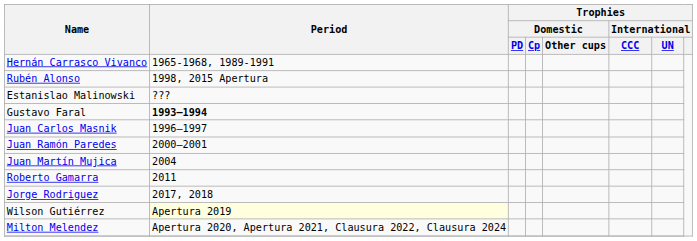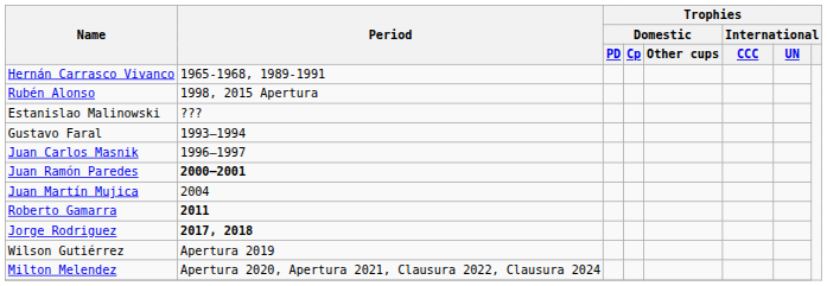Gustavo Faral | Period: bold -> normal
Juan Ramón Paredes | Period: normal -> bold
Roberto Gamarra | Period: normal -> bold
Jorge Rodriguez | Period: normal -> bold
Wilson Gutiérrez | Period: lightyellow background -> no background
